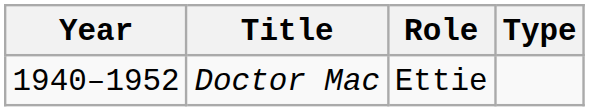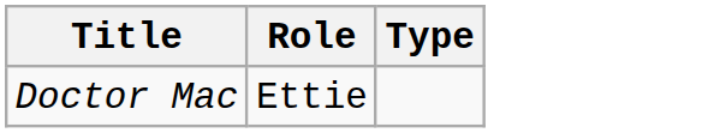- column: Year | 1940–1952
